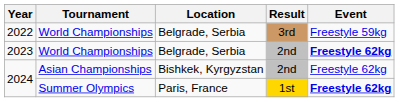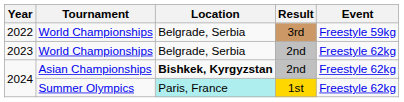2023 | Event: bold -> normal
2024 / Asian Championships | Location: normal -> bold
2024 / Summer Olympics | Location: no background -> paleturquoise background
2024 / Summer Olympics | Event: bold -> normal
